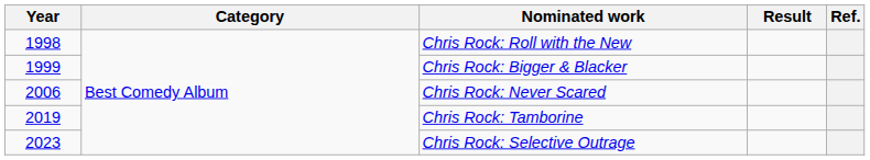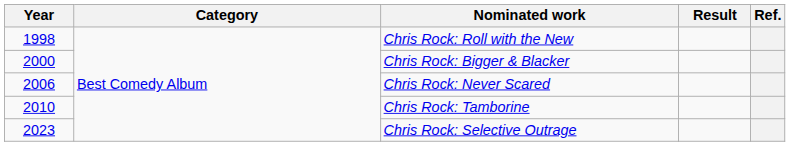Chris Rock: Bigger & Blacker | Year: 1999 -> 2000
Chris Rock: Tamborine | Year: 2019 -> 2010
